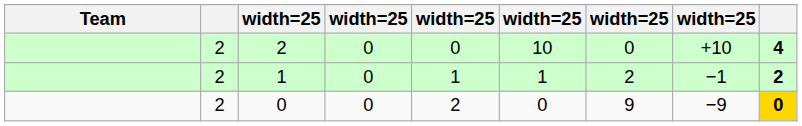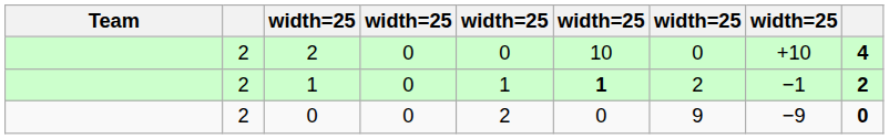row 3 | column 6: normal -> bold
row 4 | column 9: gold background -> no background
